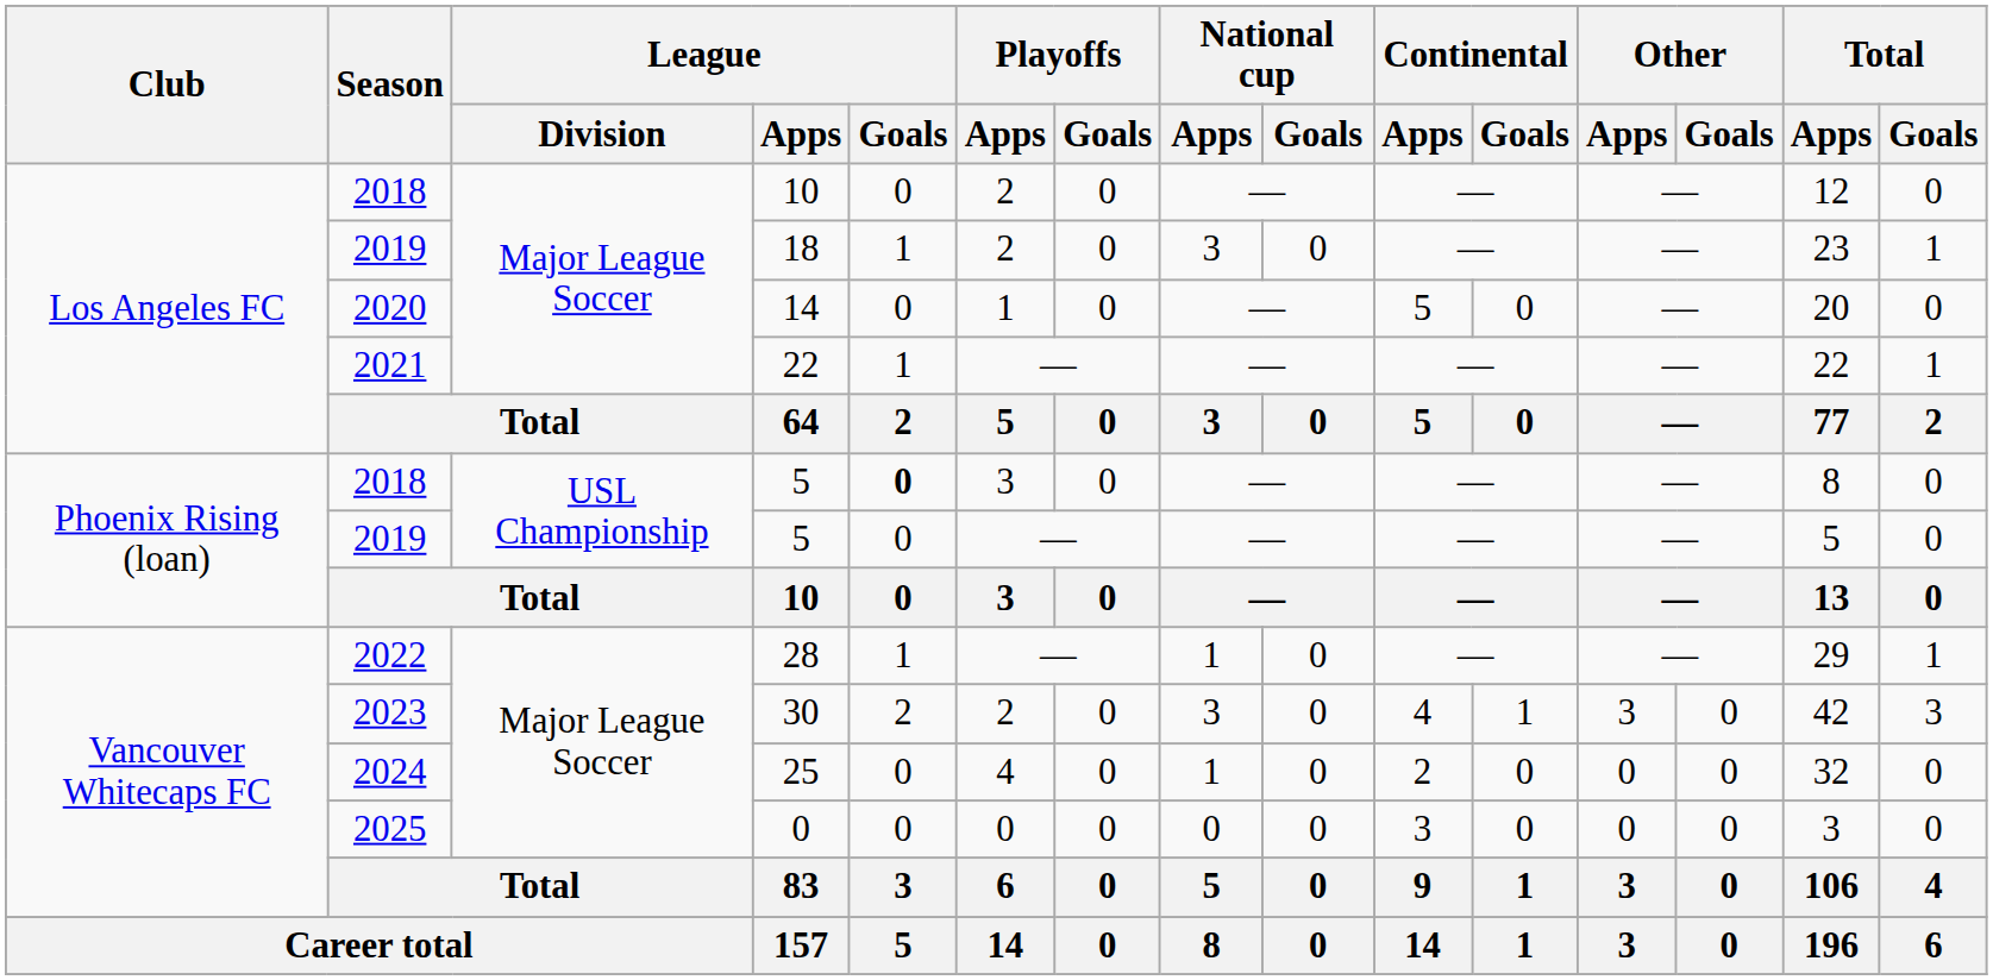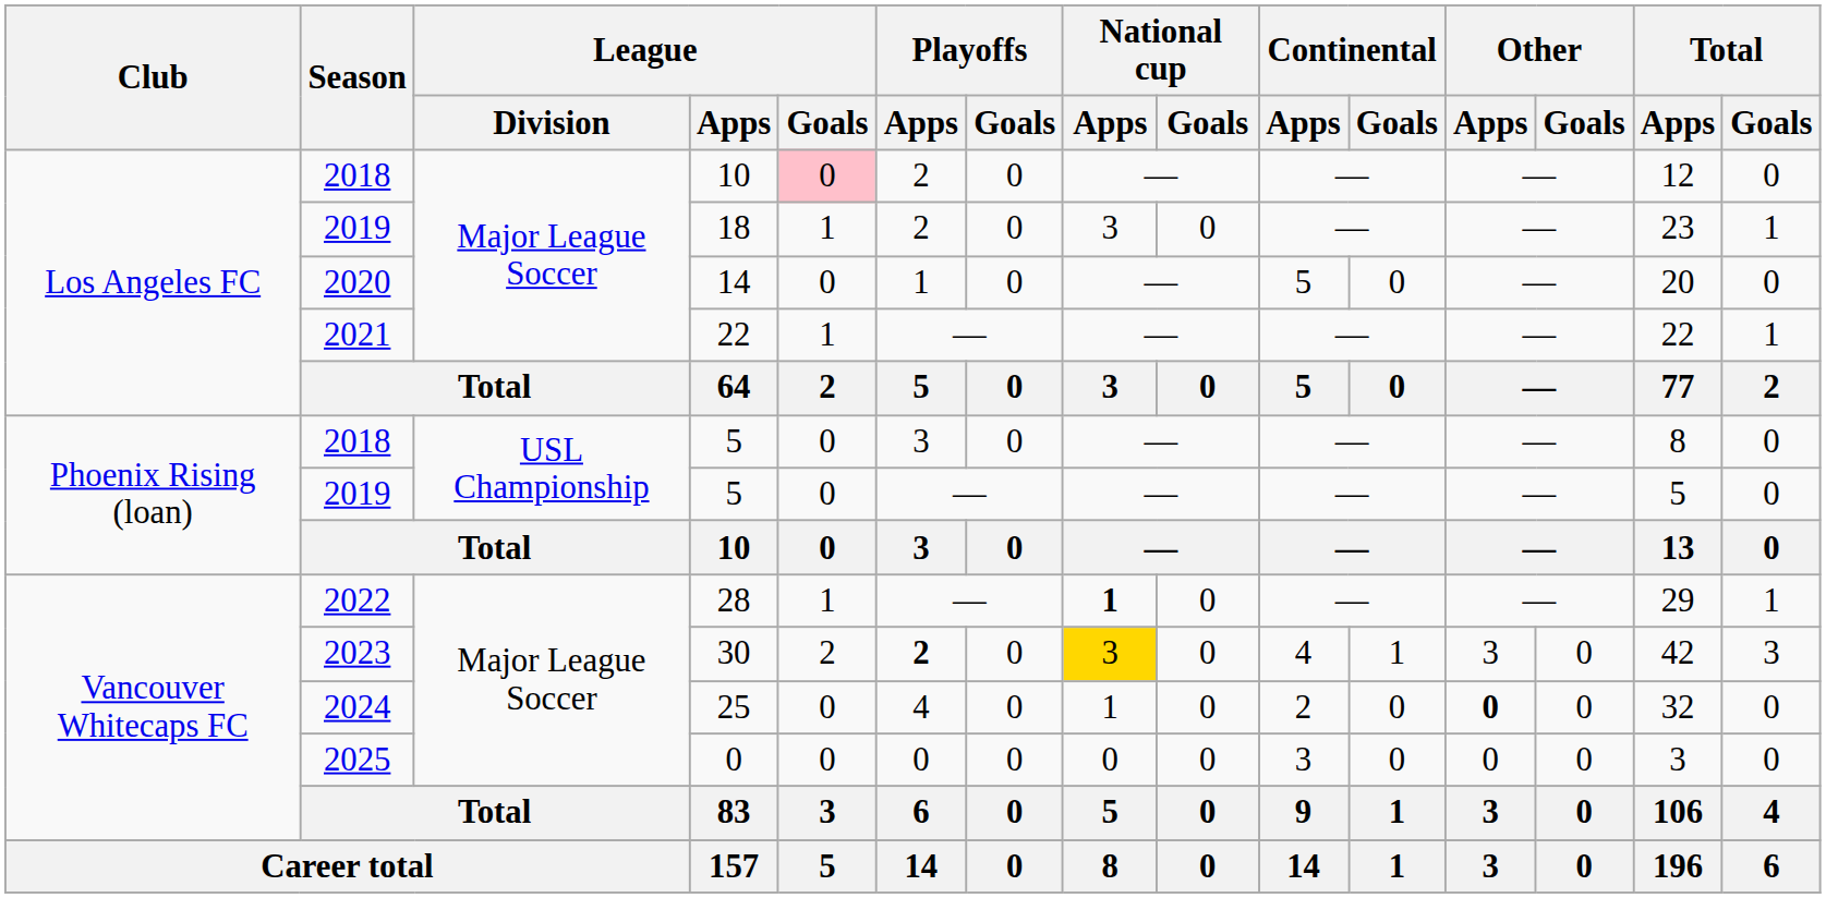2018 / 10 | League / Goals: no background -> pink background
2018 / 5 | League / Goals: bold -> normal
28 | National cup / Apps: normal -> bold
30 | Playoffs / Apps: normal -> bold
30 | National cup / Apps: no background -> gold background
25 | Other / Apps: normal -> bold
